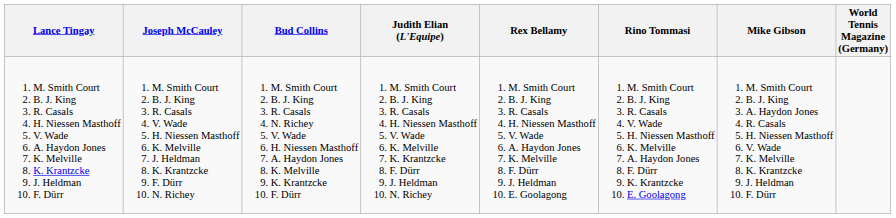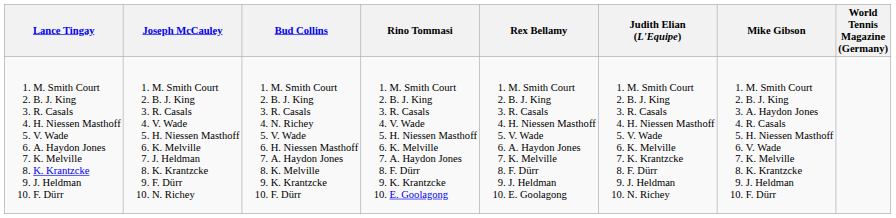columns swapped: Rino Tommasi <-> Judith Elian (L'Equipe)
